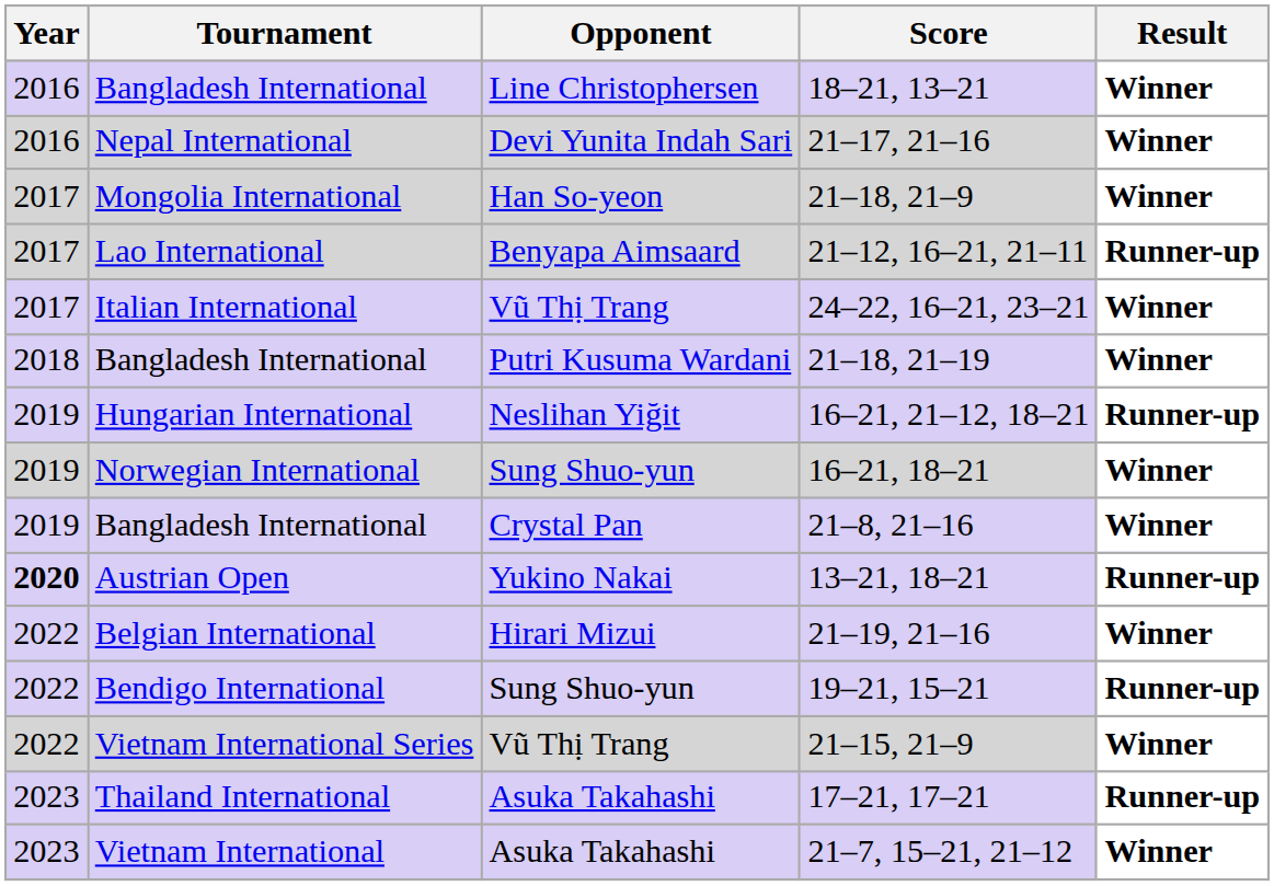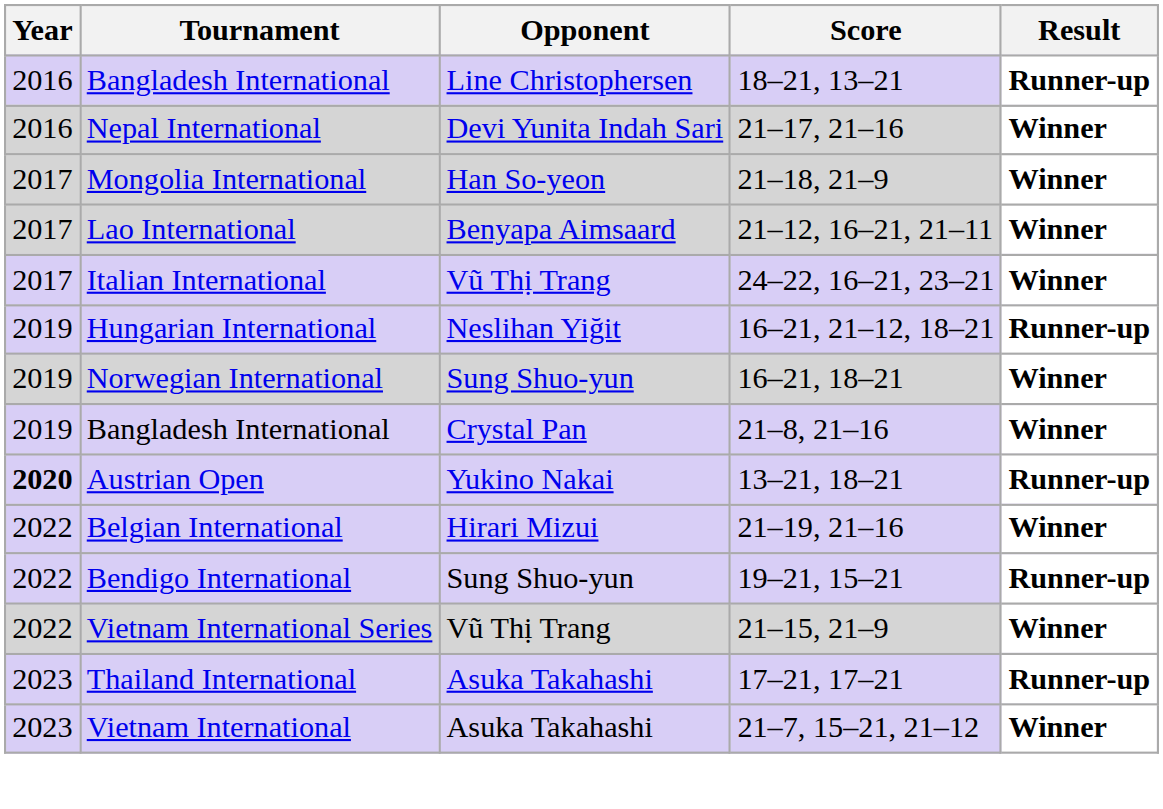18–21, 13–21 | Result: Winner -> Runner-up
21–12, 16–21, 21–11 | Result: Runner-up -> Winner
- row: 2018 | Bangladesh International | Putri Kusuma Wardani | 21–18, 21–19 | Winner
